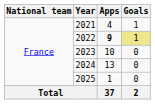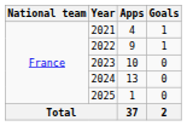2022 | Apps: bold -> normal
2022 | Goals: khaki background -> no background
